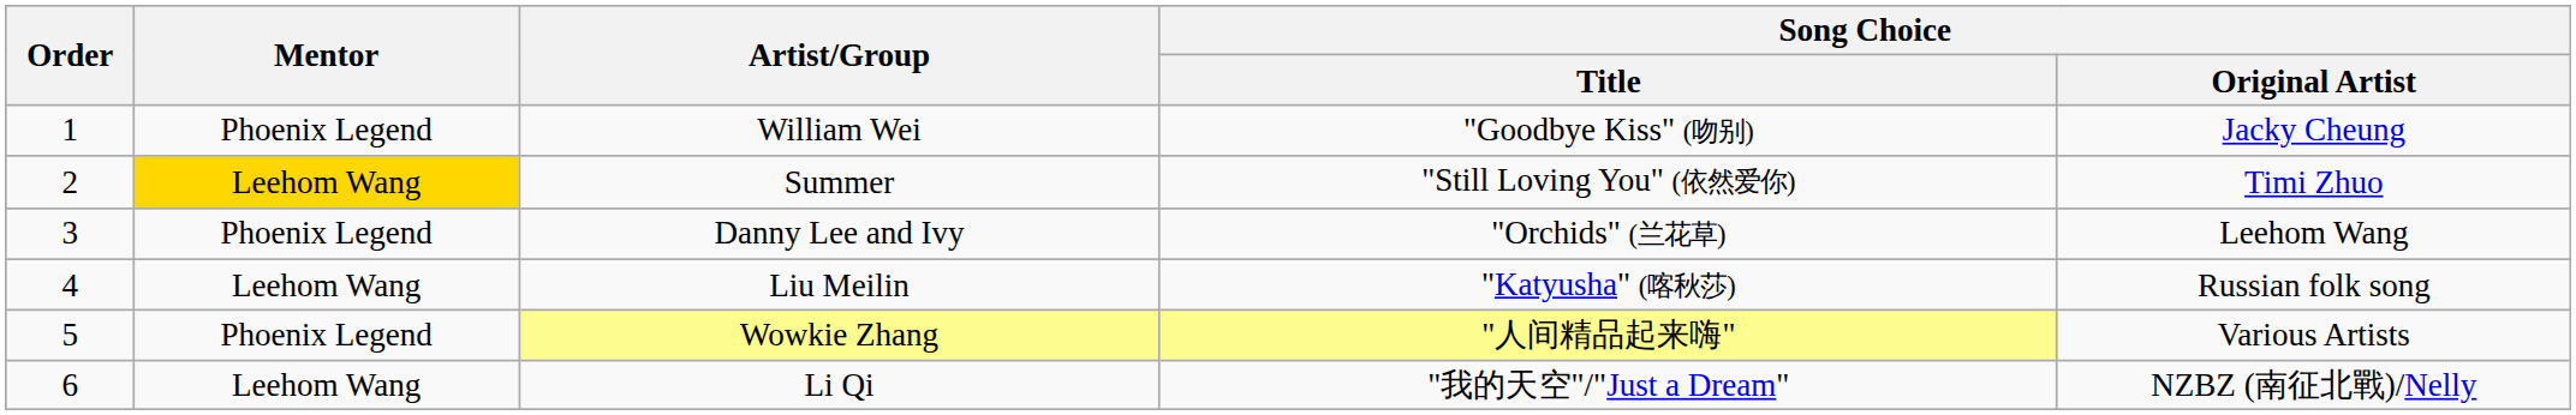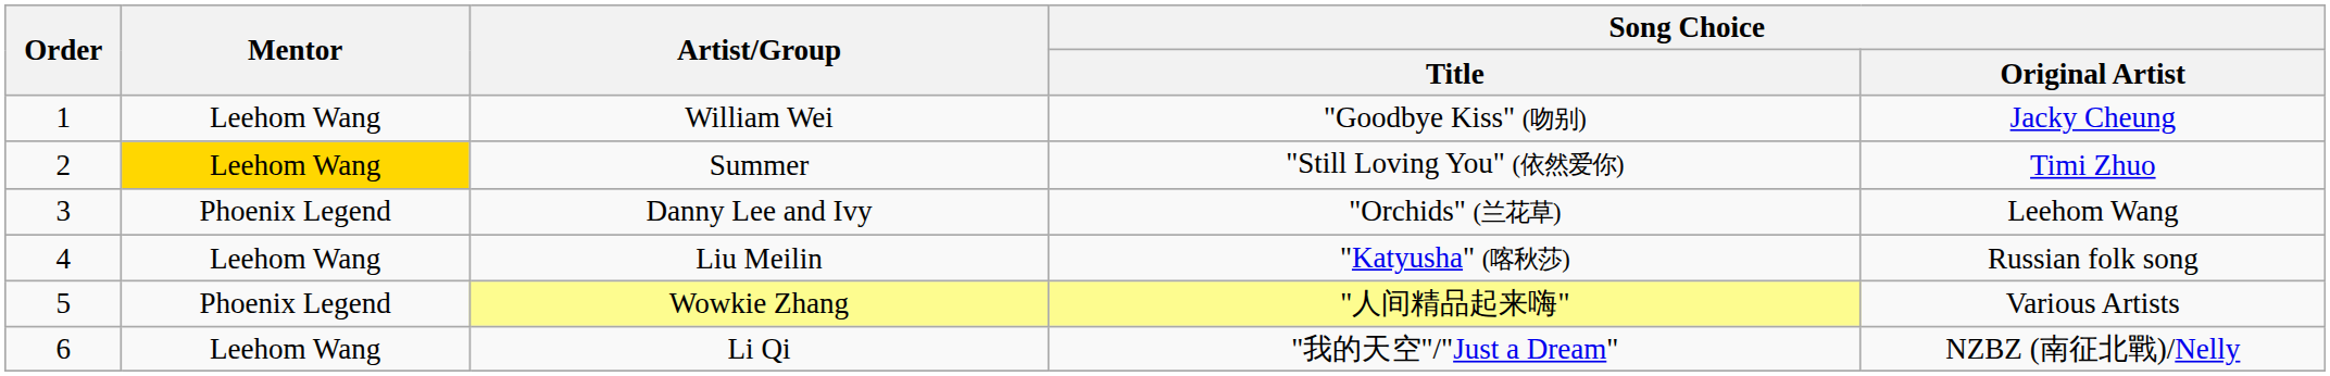William Wei | Mentor: Phoenix Legend -> Leehom Wang
